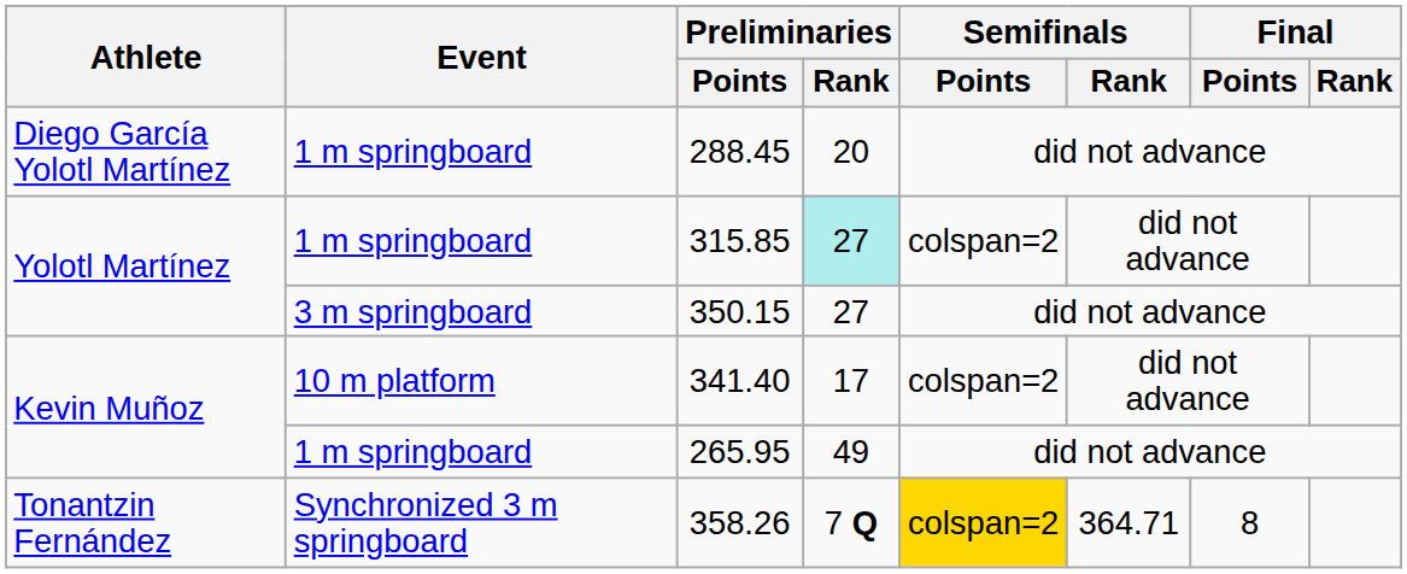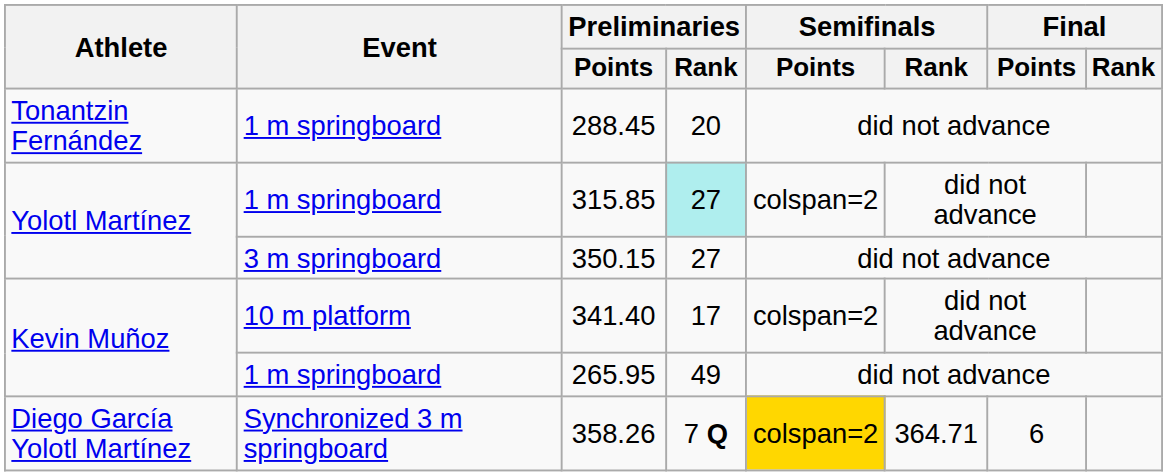288.45 | Athlete: Diego García Yolotl Martínez -> Tonantzin Fernández
358.26 | Athlete: Tonantzin Fernández -> Diego García Yolotl Martínez
358.26 | Final / Points: 8 -> 6
